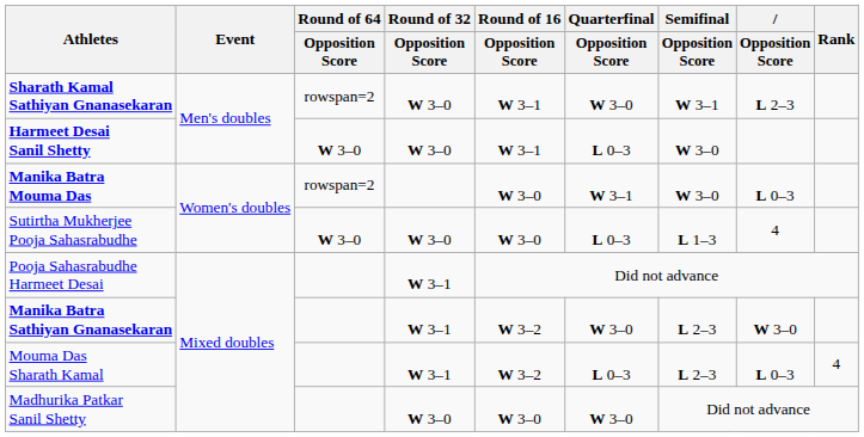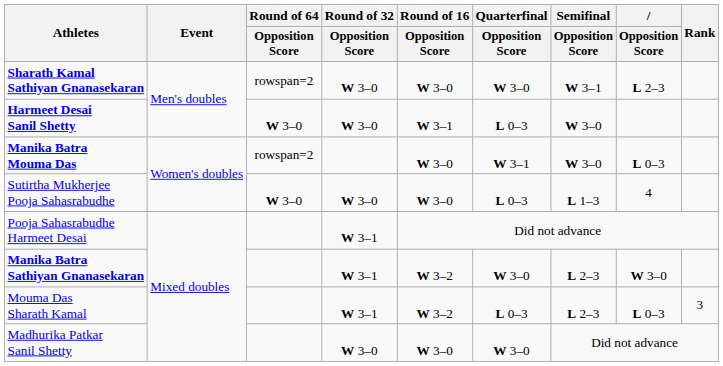Sharath Kamal Sathiyan Gnanasekaran | Round of 16 / Opposition Score: W 3–1 -> W 3–0
Mouma Das Sharath Kamal | Rank: 4 -> 3
